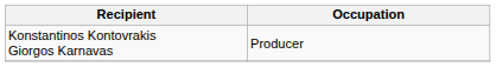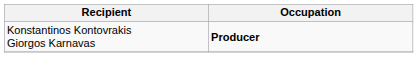Konstantinos Kontovrakis Giorgos Karnavas | Occupation: normal -> bold
